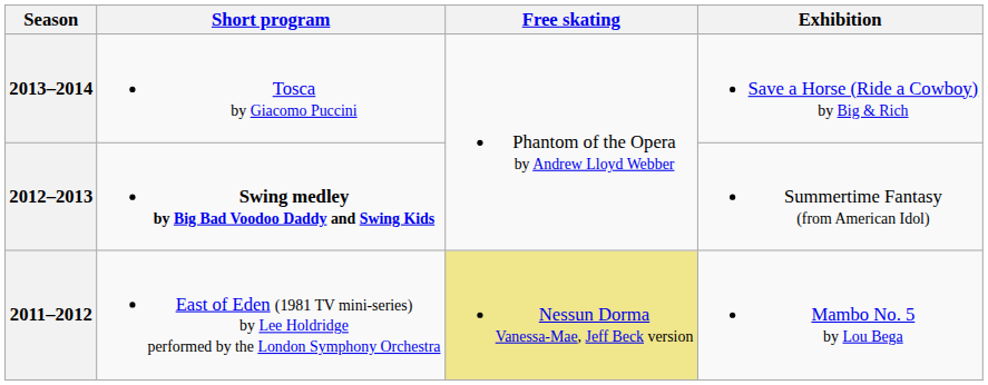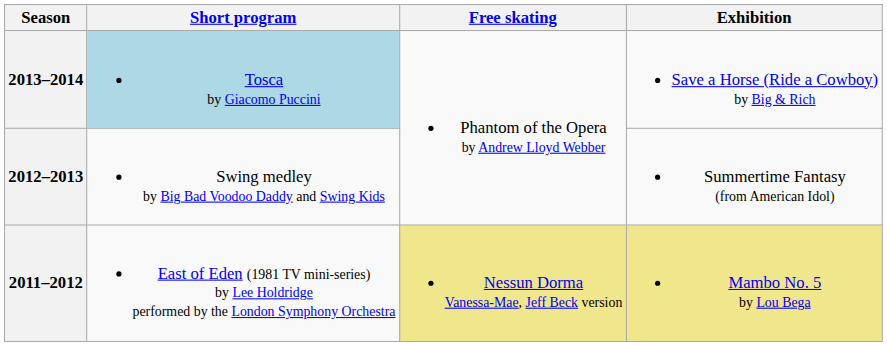2013–2014 | Short program: no background -> lightblue background
2012–2013 | Short program: bold -> normal
2011–2012 | Exhibition: no background -> khaki background
